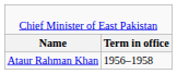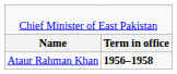Ataur Rahman Khan | column 2: normal -> bold
